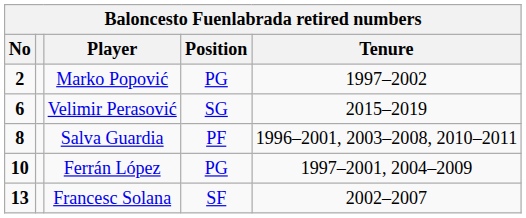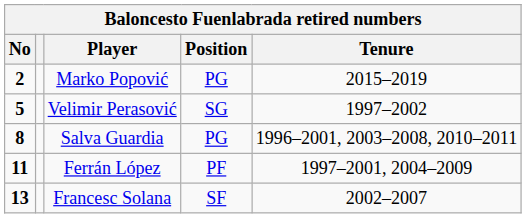Marko Popović | Tenure: 1997–2002 -> 2015–2019
Velimir Perasović | No: 6 -> 5
Velimir Perasović | Tenure: 2015–2019 -> 1997–2002
Salva Guardia | Position: PF -> PG
Ferrán López | No: 10 -> 11
Ferrán López | Position: PG -> PF
